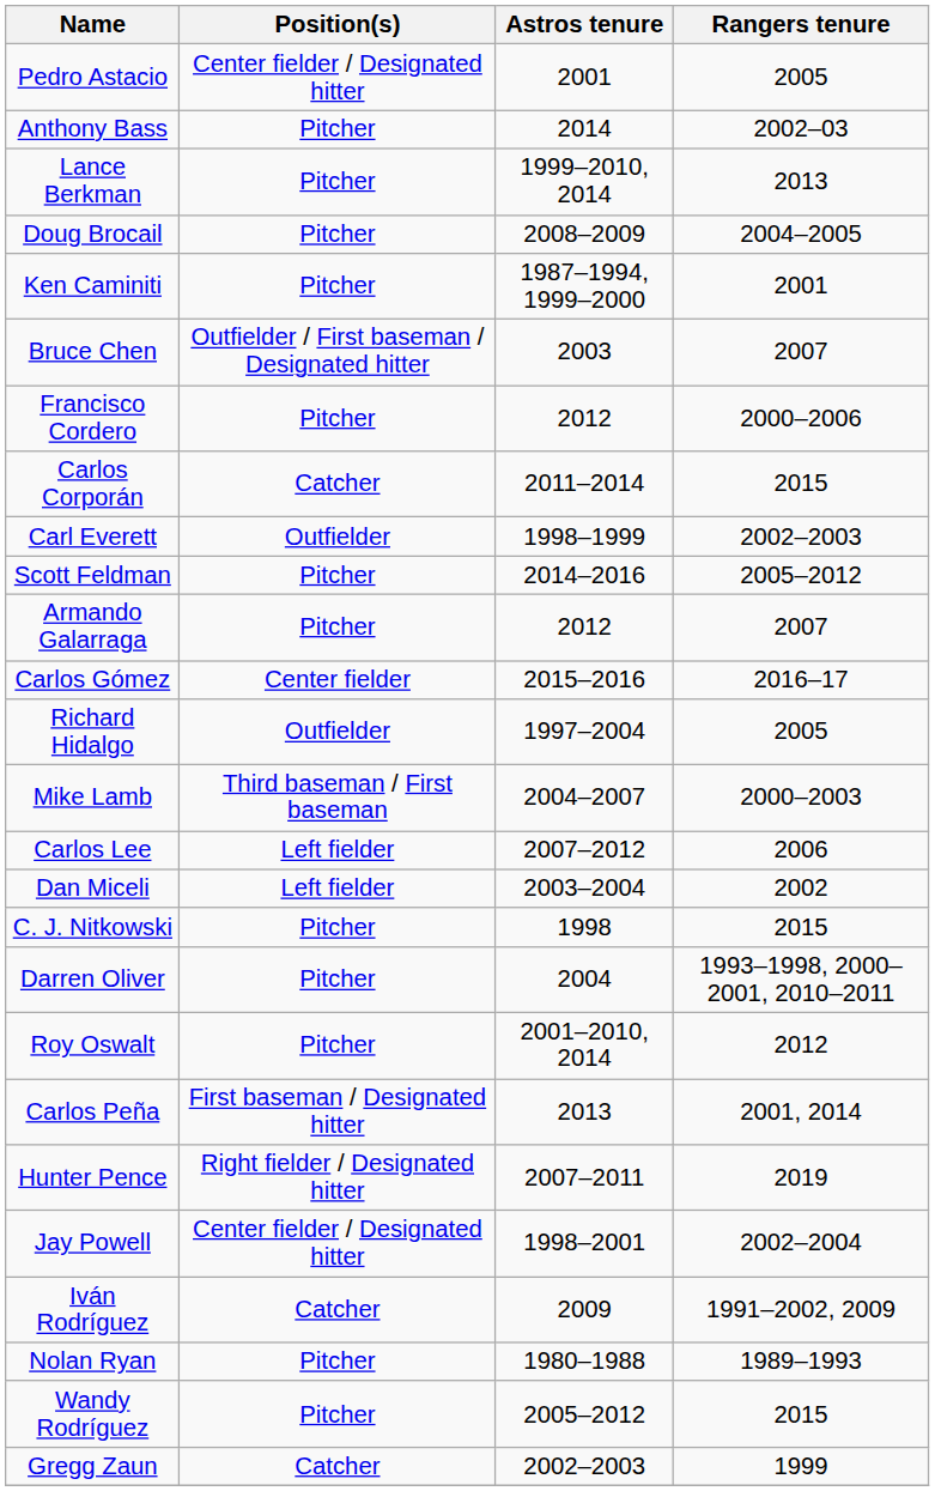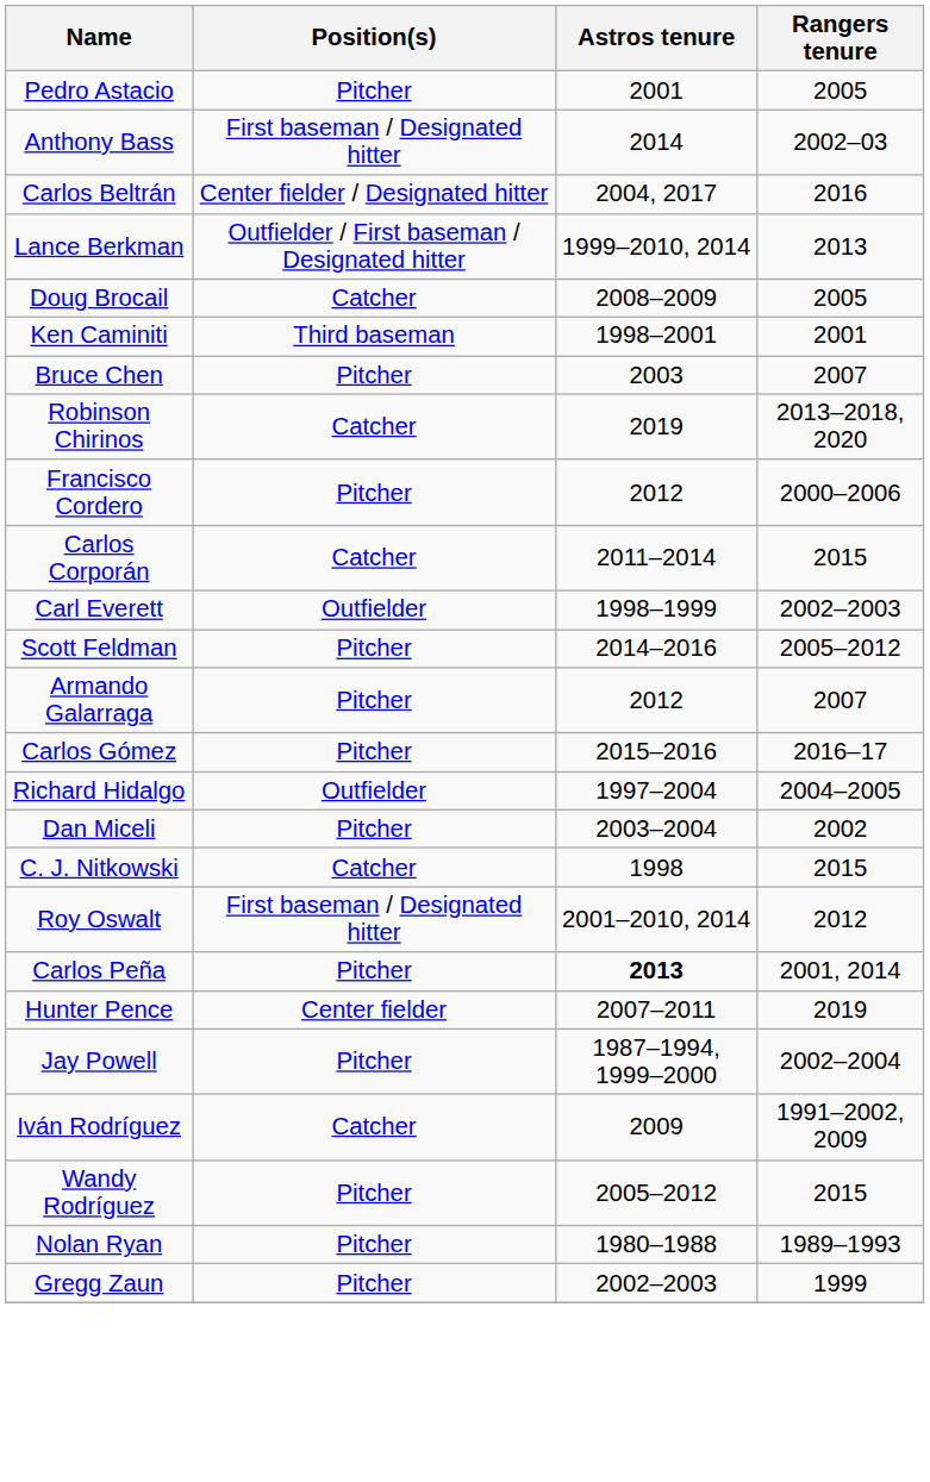Pedro Astacio | Position(s): Center fielder / Designated hitter -> Pitcher
Anthony Bass | Position(s): Pitcher -> First baseman / Designated hitter
+ row: Carlos Beltrán | Center fielder / Designated hitter | 2004, 2017 | 2016
Lance Berkman | Position(s): Pitcher -> Outfielder / First baseman / Designated hitter
Doug Brocail | Position(s): Pitcher -> Catcher
Doug Brocail | Rangers tenure: 2004–2005 -> 2005
Ken Caminiti | Position(s): Pitcher -> Third baseman
Ken Caminiti | Astros tenure: 1987–1994, 1999–2000 -> 1998–2001
Bruce Chen | Position(s): Outfielder / First baseman / Designated hitter -> Pitcher
+ row: Robinson Chirinos | Catcher | 2019 | 2013–2018, 2020
Carlos Gómez | Position(s): Center fielder -> Pitcher
Richard Hidalgo | Rangers tenure: 2005 -> 2004–2005
- row: Mike Lamb | Third baseman / First baseman | 2004–2007 | 2000–2003
- row: Carlos Lee | Left fielder | 2007–2012 | 2006
Dan Miceli | Position(s): Left fielder -> Pitcher
C. J. Nitkowski | Position(s): Pitcher -> Catcher
- row: Darren Oliver | Pitcher | 2004 | 1993–1998, 2000–2001, 2010–2011
Roy Oswalt | Position(s): Pitcher -> First baseman / Designated hitter
Carlos Peña | Position(s): First baseman / Designated hitter -> Pitcher
Carlos Peña | Astros tenure: normal -> bold
Hunter Pence | Position(s): Right fielder / Designated hitter -> Center fielder
Jay Powell | Position(s): Center fielder / Designated hitter -> Pitcher
Jay Powell | Astros tenure: 1998–2001 -> 1987–1994, 1999–2000
rows swapped: Wandy Rodríguez <-> Nolan Ryan
Gregg Zaun | Position(s): Catcher -> Pitcher
